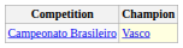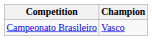Campeonato Brasileiro | Champion: lightyellow background -> no background
